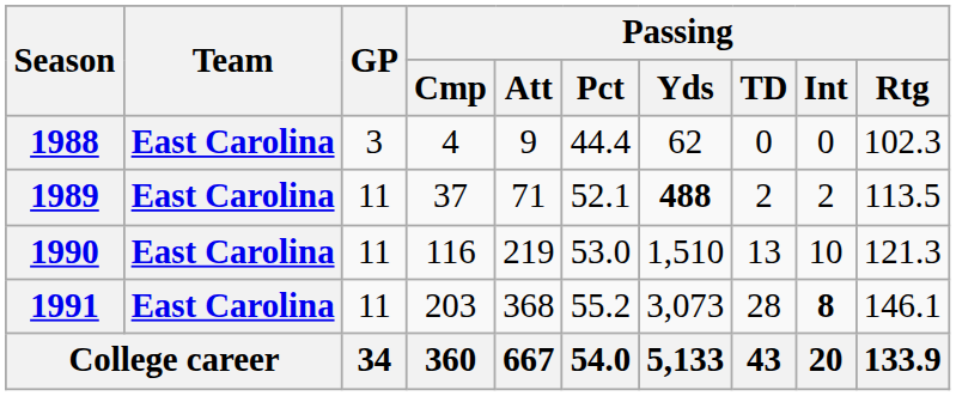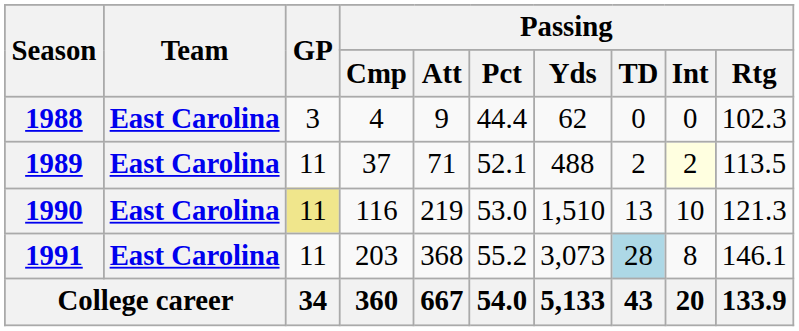1989 | Passing / Yds: bold -> normal
1989 | Passing / Int: no background -> lightyellow background
1990 | GP: no background -> khaki background
1991 | Passing / TD: no background -> lightblue background
1991 | Passing / Int: bold -> normal
